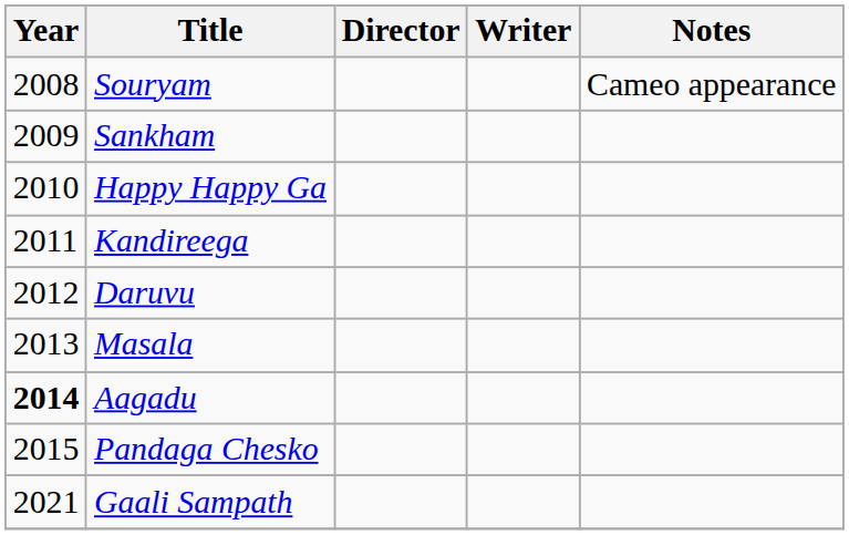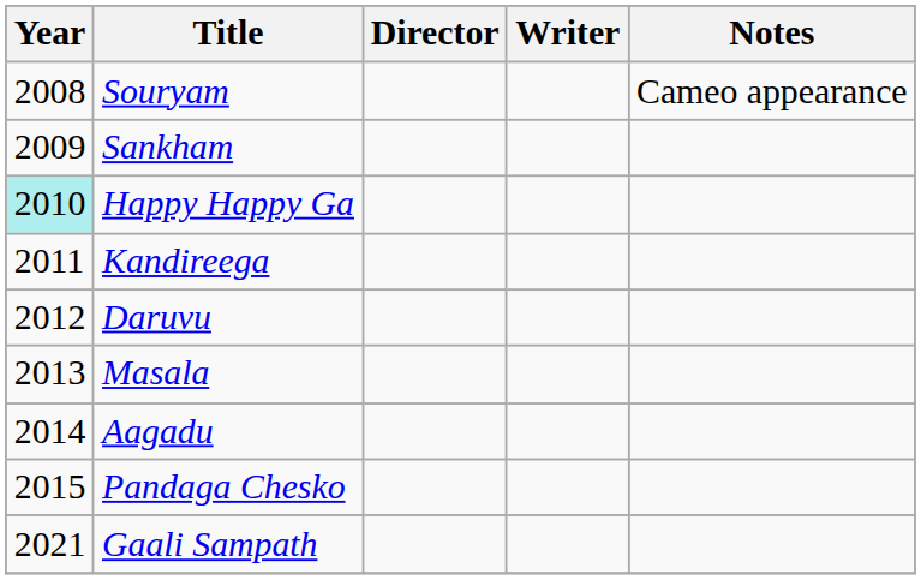Happy Happy Ga | Year: no background -> paleturquoise background
Aagadu | Year: bold -> normal
